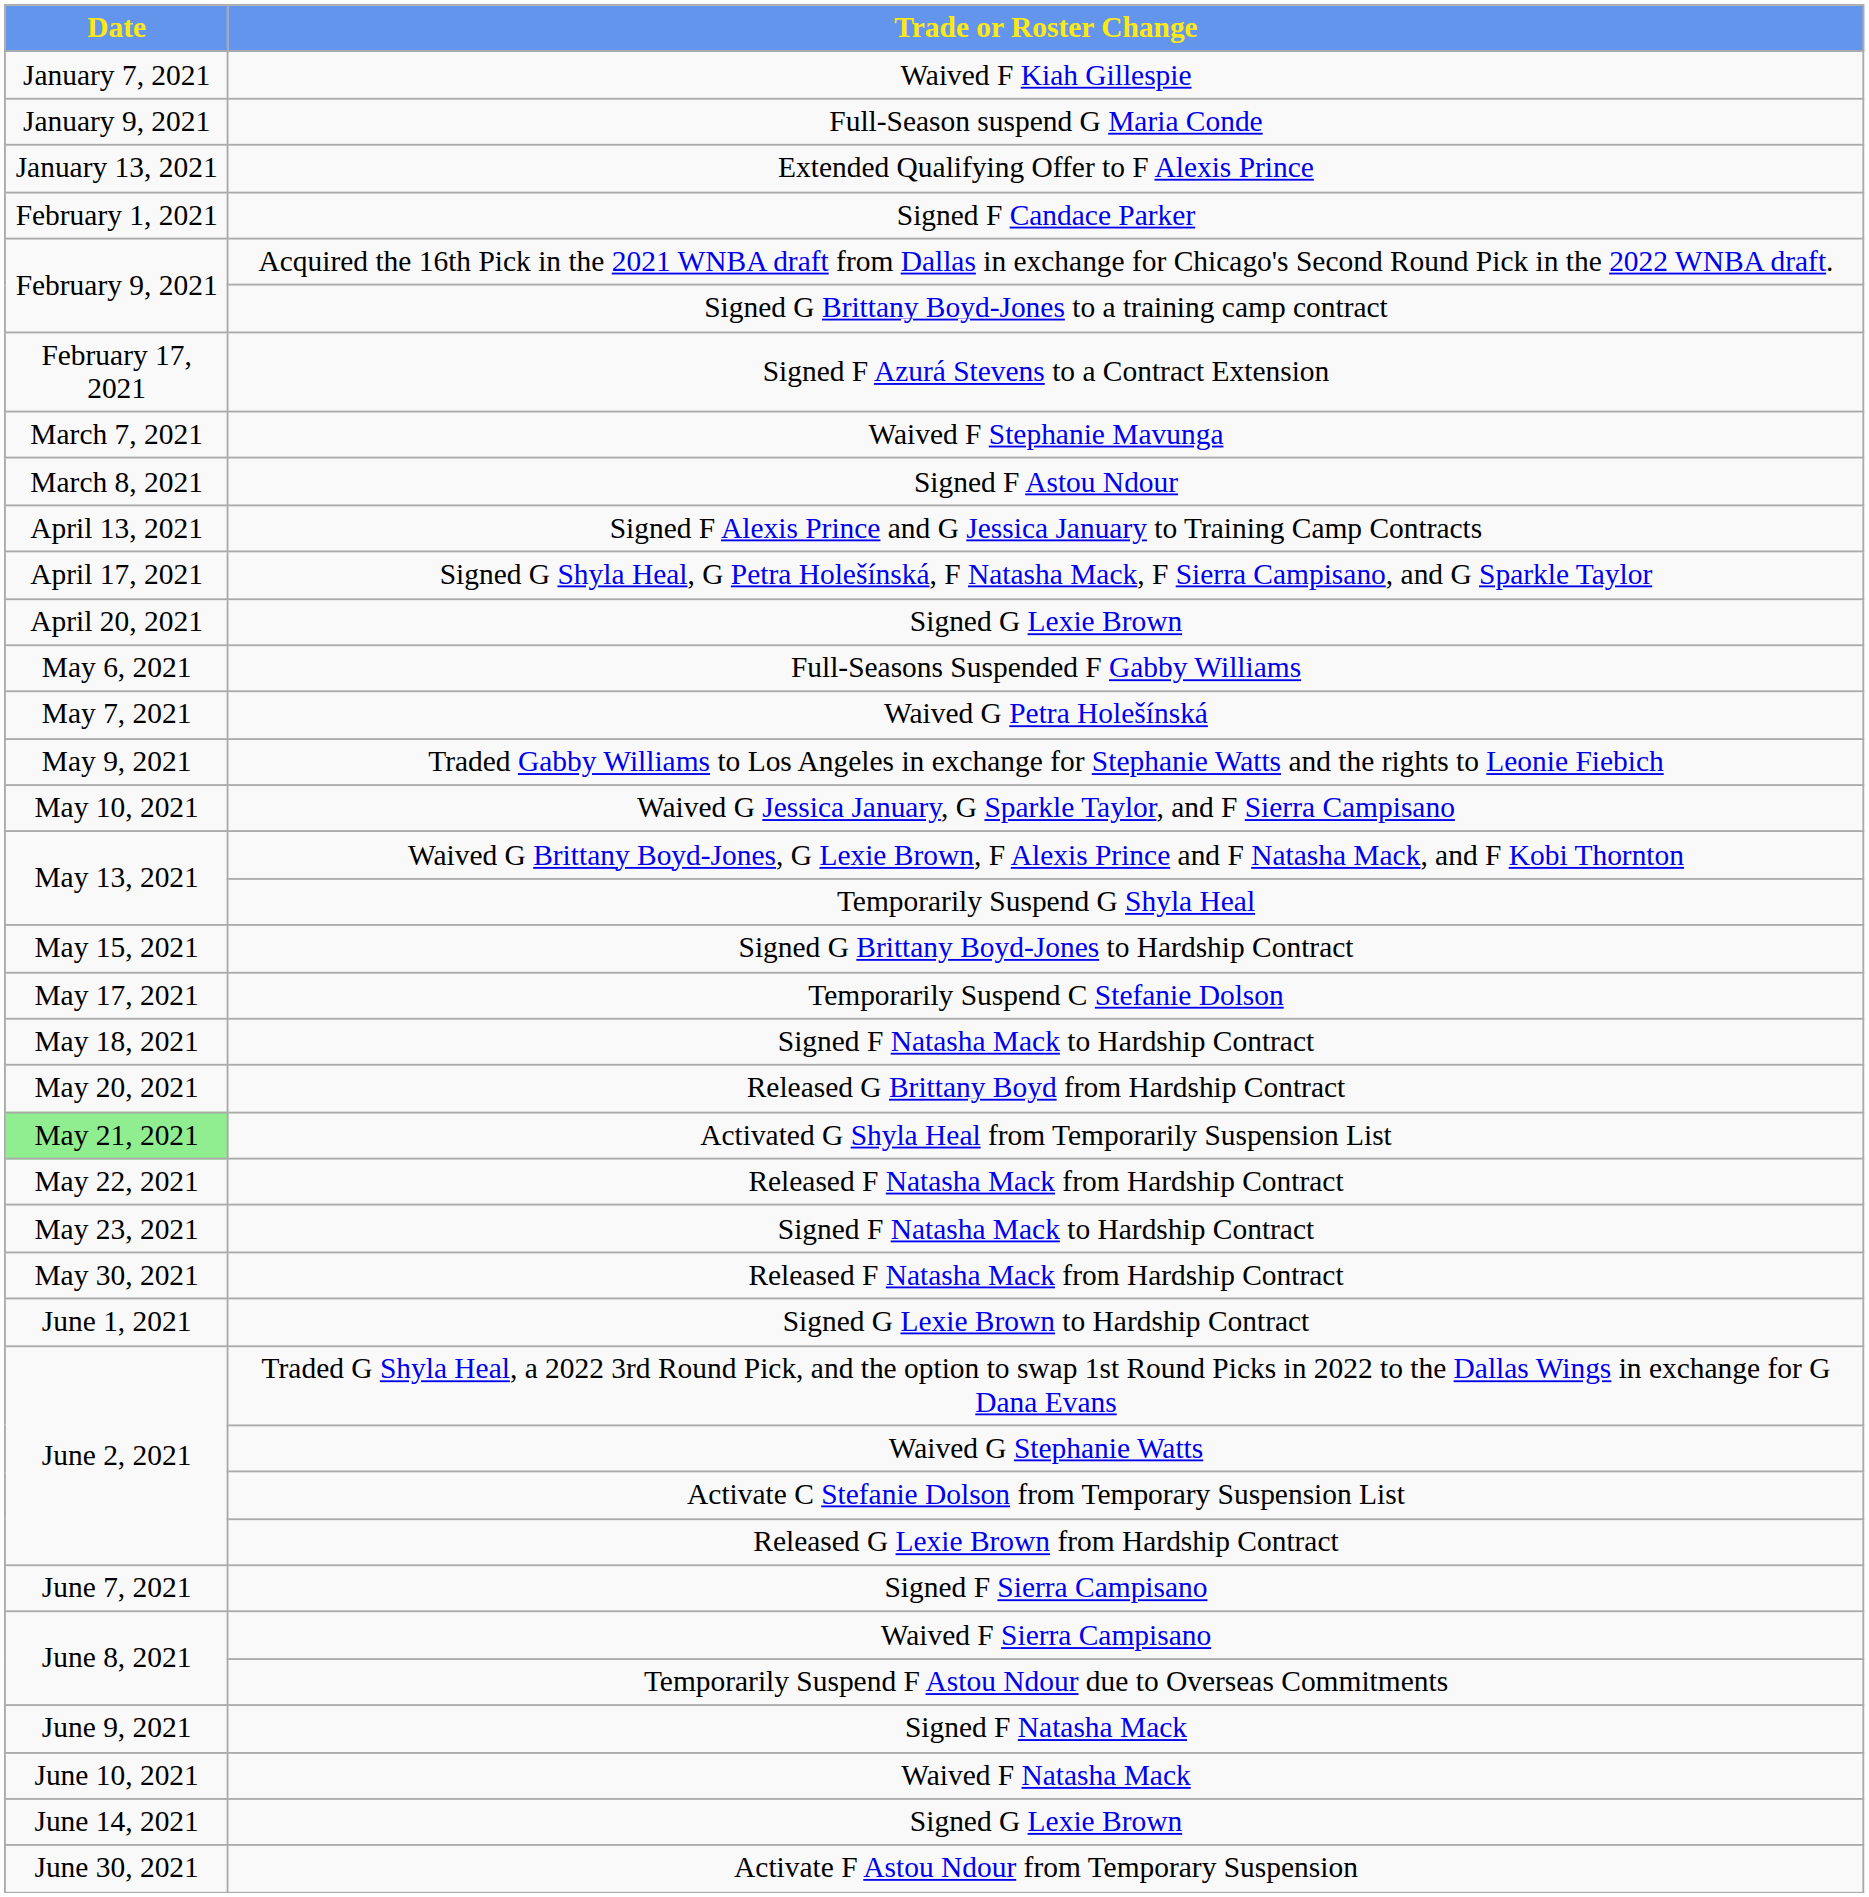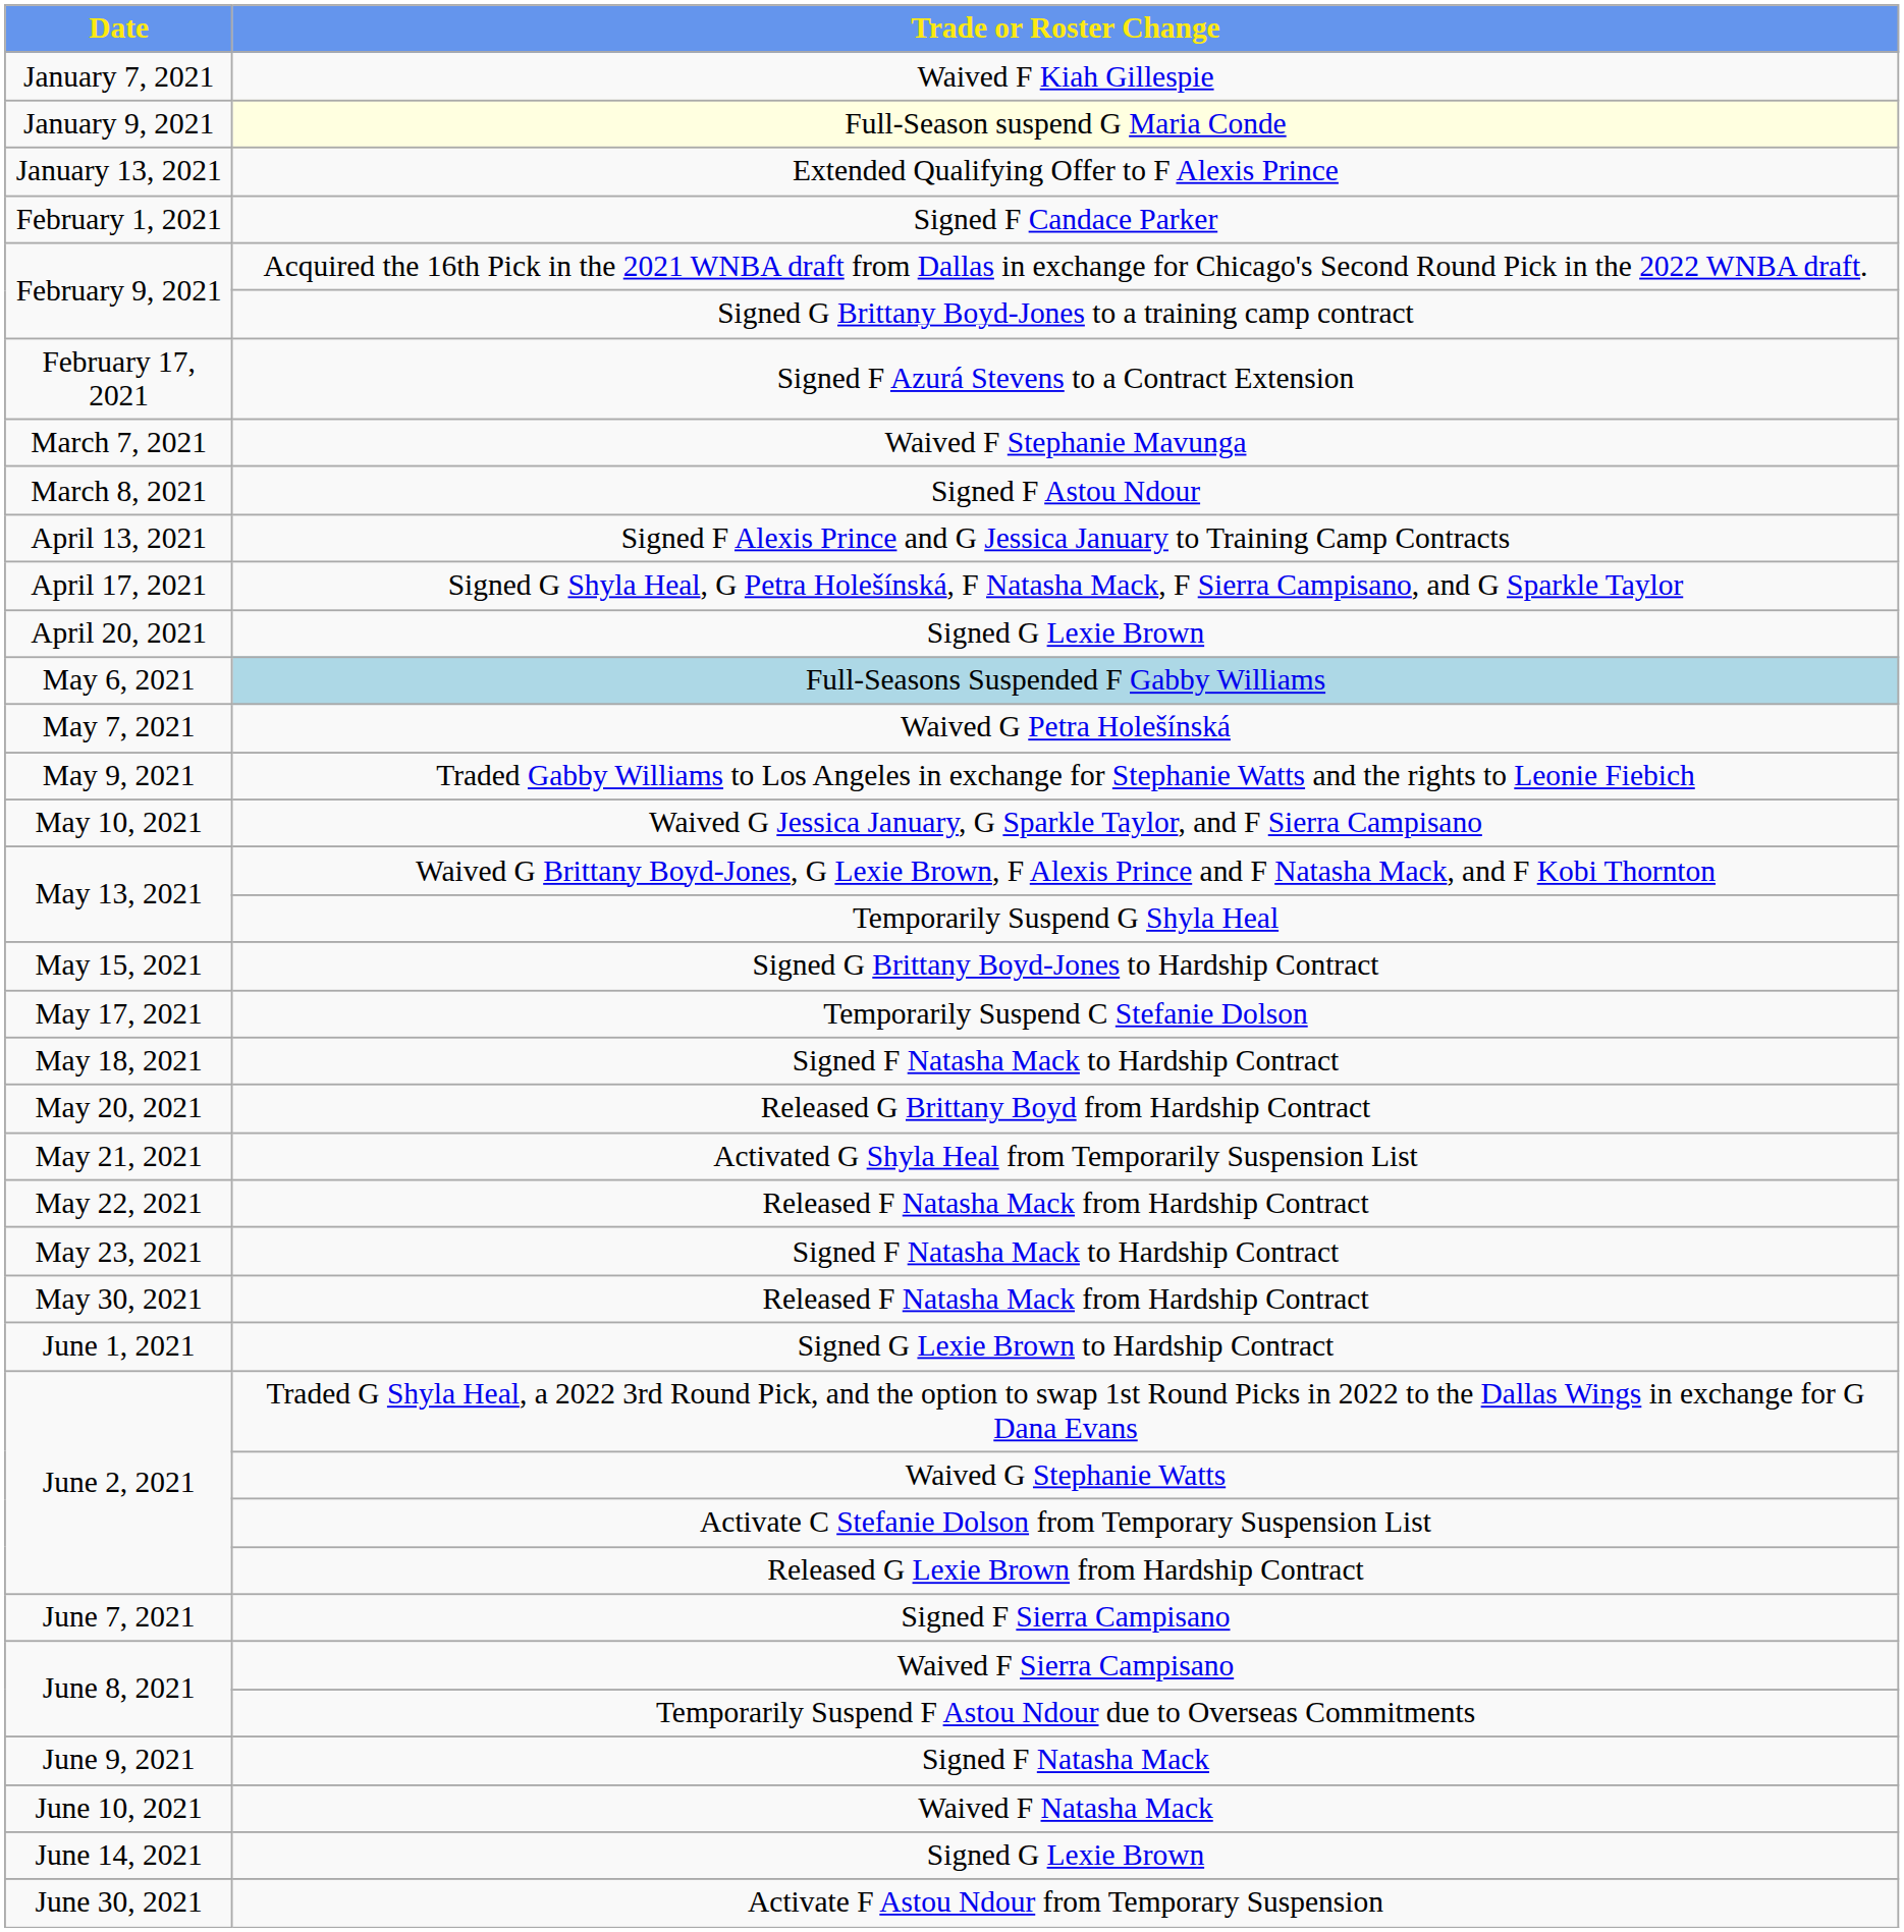Full-Season suspend G Maria Conde | column 2: no background -> lightyellow background
Full-Seasons Suspended F Gabby Williams | column 2: no background -> lightblue background
Activated G Shyla Heal from Temporarily Suspension List | Date: lightgreen background -> no background
